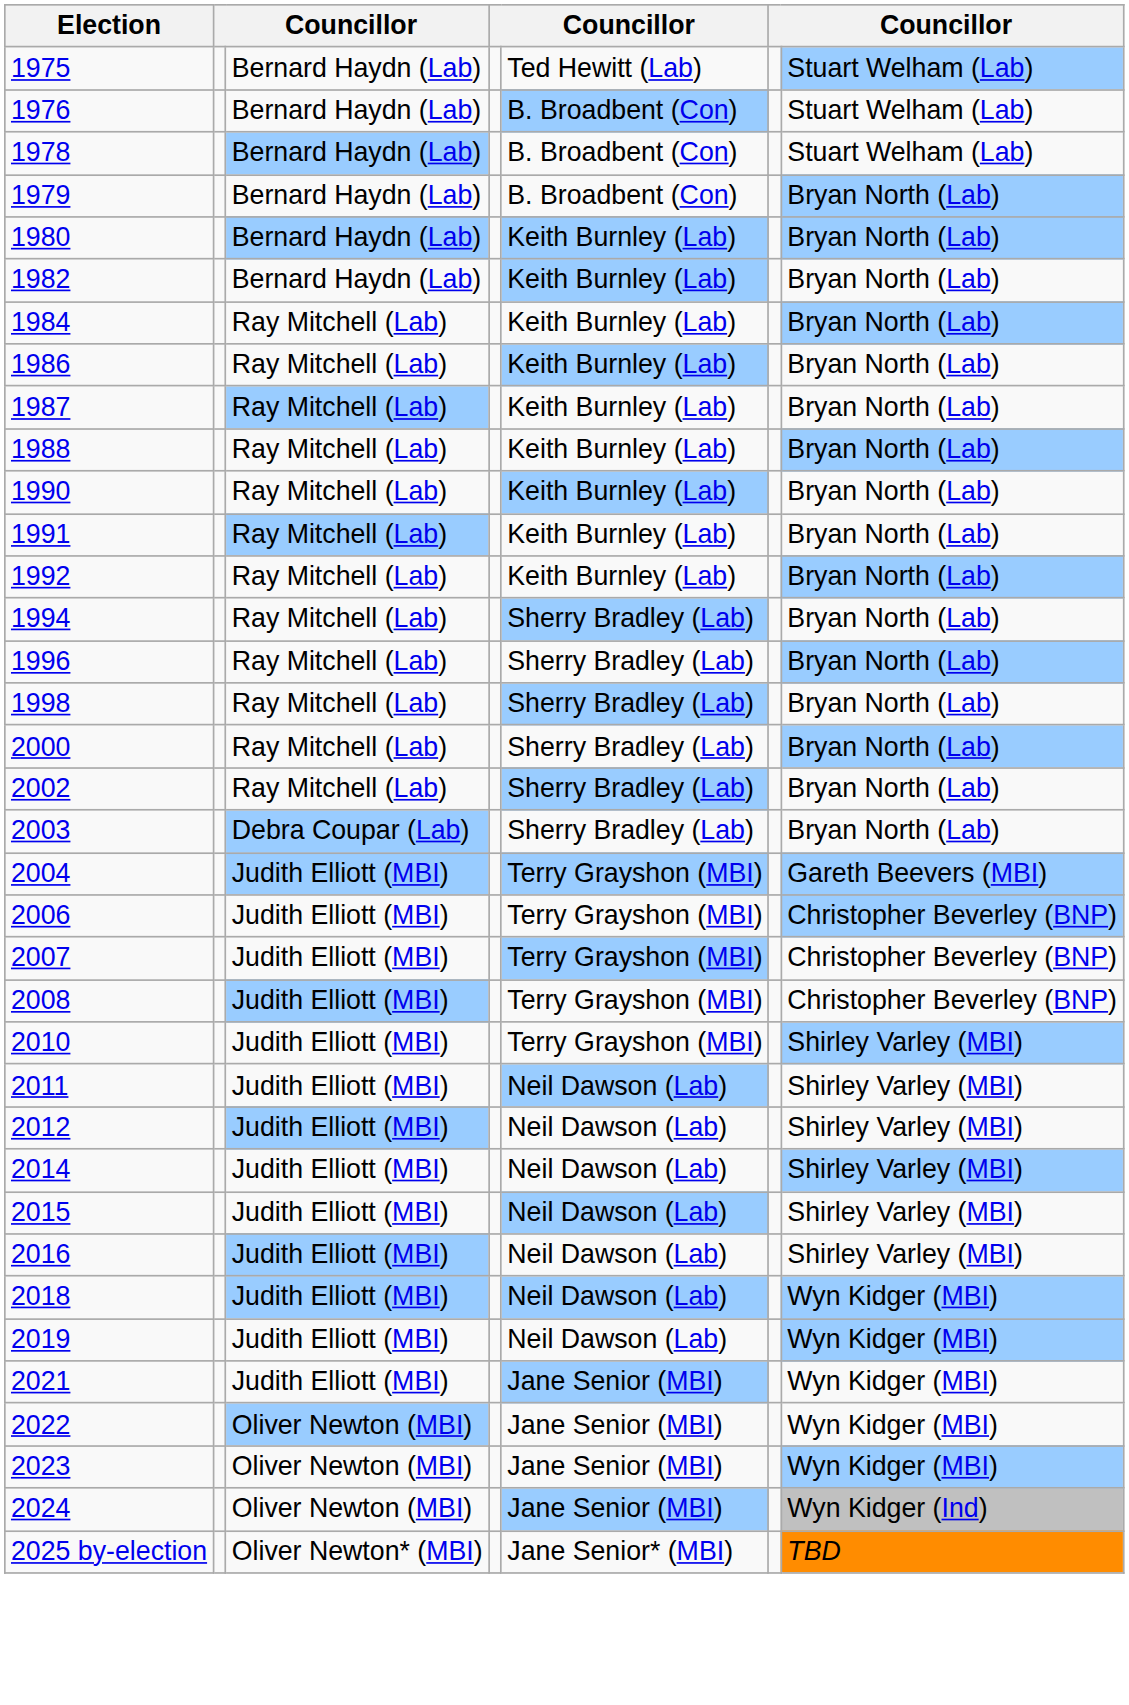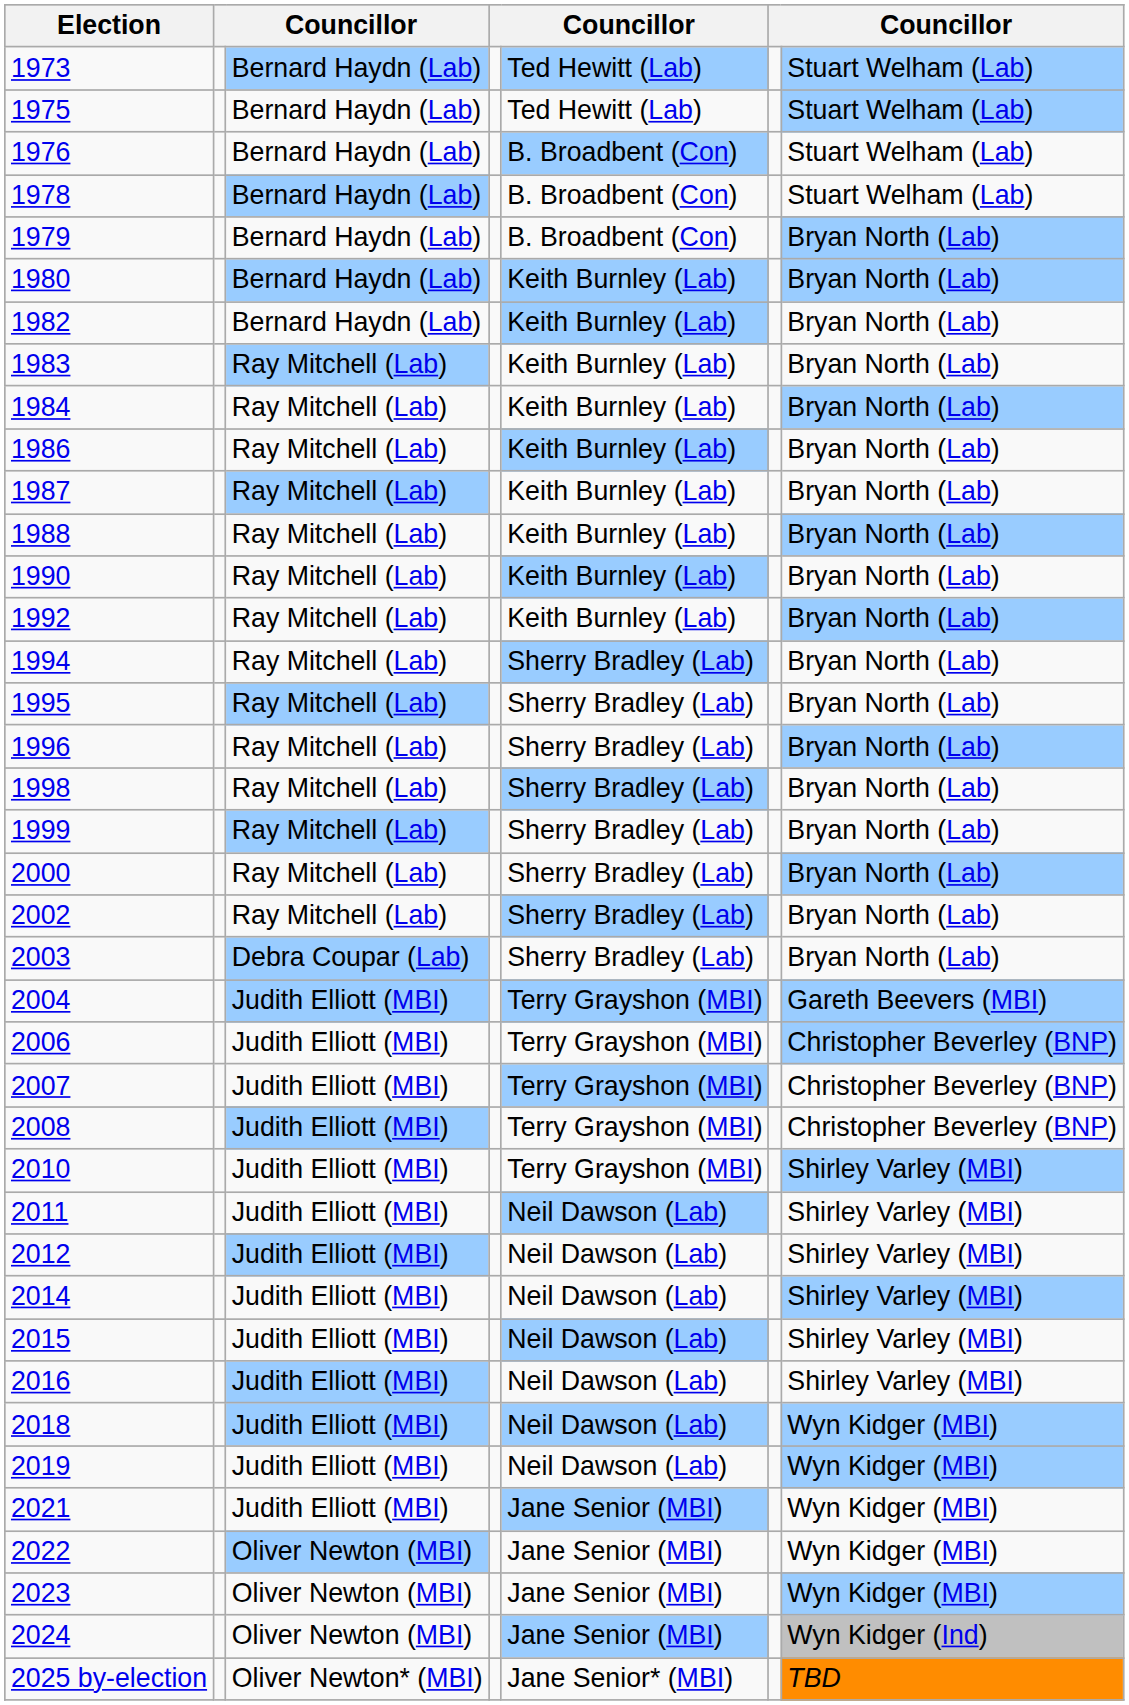+ row: 1973 | Bernard Haydn (Lab) | Ted Hewitt (Lab) | Stuart Welham (Lab)
+ row: 1983 | Ray Mitchell (Lab) | Keith Burnley (Lab) | Bryan North (Lab)
- row: 1991 | Ray Mitchell (Lab) | Keith Burnley (Lab) | Bryan North (Lab)
+ row: 1995 | Ray Mitchell (Lab) | Sherry Bradley (Lab) | Bryan North (Lab)
+ row: 1999 | Ray Mitchell (Lab) | Sherry Bradley (Lab) | Bryan North (Lab)
